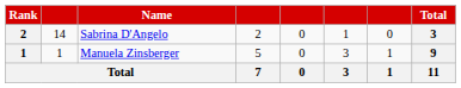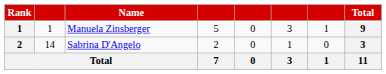rows swapped: Manuela Zinsberger <-> Sabrina D'Angelo
